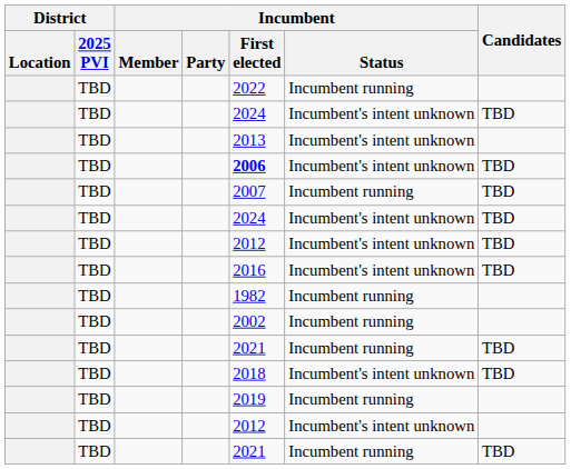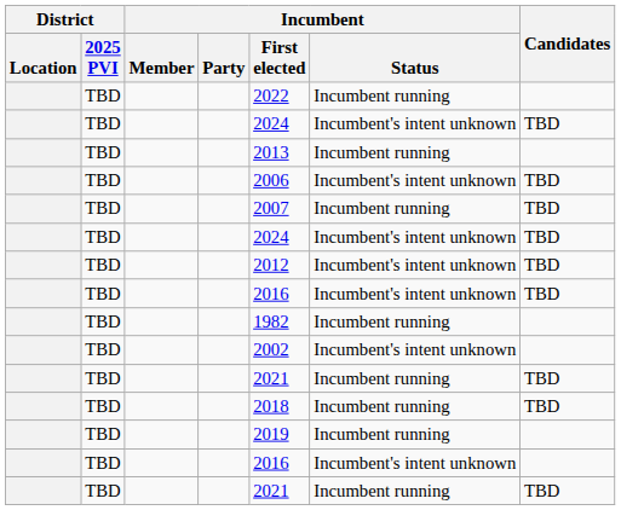row 5 | Incumbent / Status: Incumbent's intent unknown -> Incumbent running
row 6 | Incumbent / First elected: bold -> normal
row 12 | Incumbent / Status: Incumbent running -> Incumbent's intent unknown
row 14 | Incumbent / Status: Incumbent's intent unknown -> Incumbent running
row 16 | Incumbent / First elected: 2012 -> 2016
